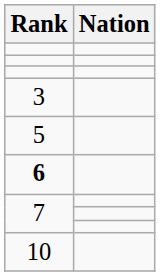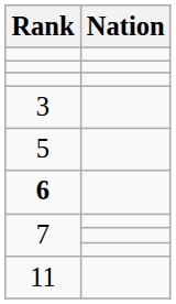row 11 | Rank: 10 -> 11
